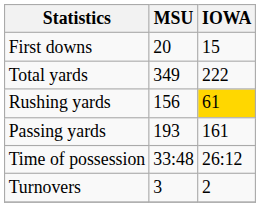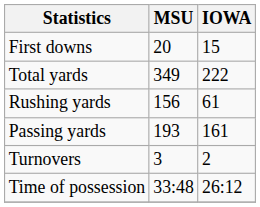Rushing yards | IOWA: gold background -> no background
rows swapped: Turnovers <-> Time of possession
